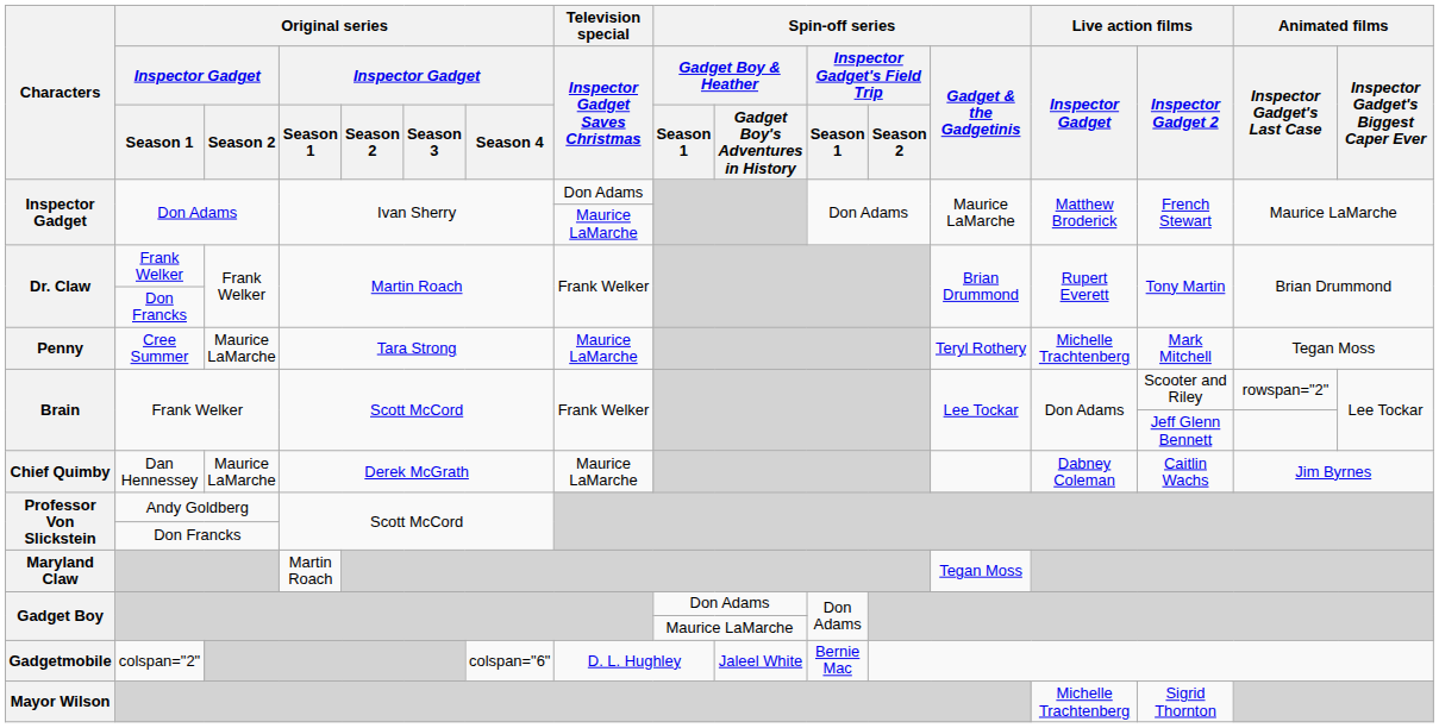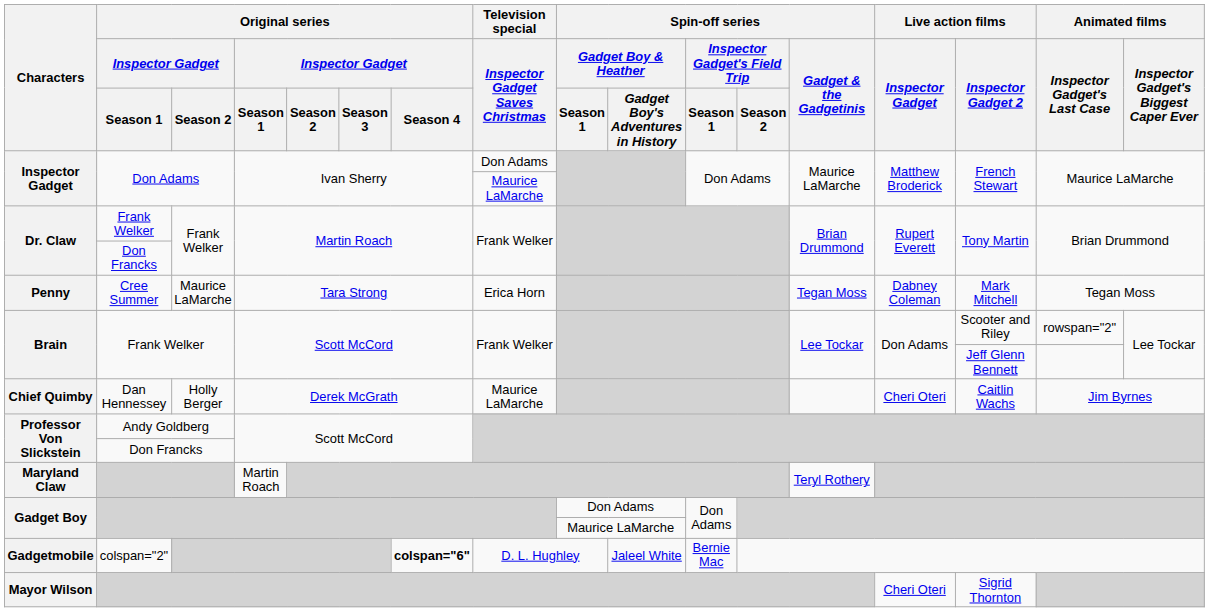Penny | Television special / Inspector Gadget Saves Christmas: Maurice LaMarche -> Erica Horn
Penny | Spin-off series / Gadget & the Gadgetinis: Teryl Rothery -> Tegan Moss
Penny | Live action films / Inspector Gadget: Michelle Trachtenberg -> Dabney Coleman
Chief Quimby | column 3: Maurice LaMarche -> Holly Berger
Chief Quimby | Live action films / Inspector Gadget: Dabney Coleman -> Cheri Oteri
Maryland Claw | Spin-off series / Gadget & the Gadgetinis: Tegan Moss -> Teryl Rothery
Gadgetmobile | Original series / Inspector Gadget / Season 4: normal -> bold
Mayor Wilson | Live action films / Inspector Gadget: Michelle Trachtenberg -> Cheri Oteri
